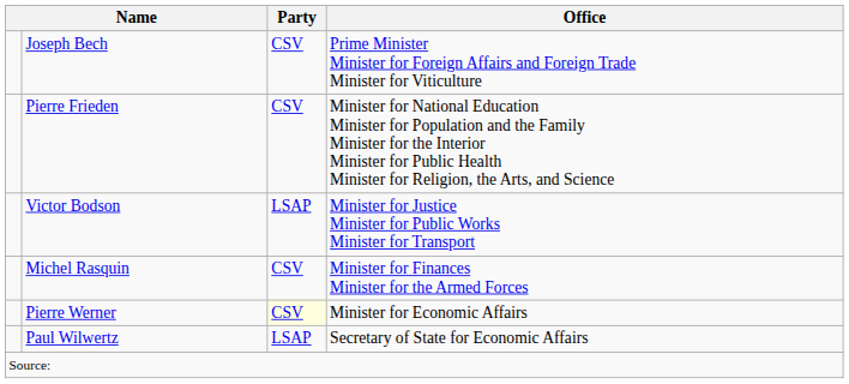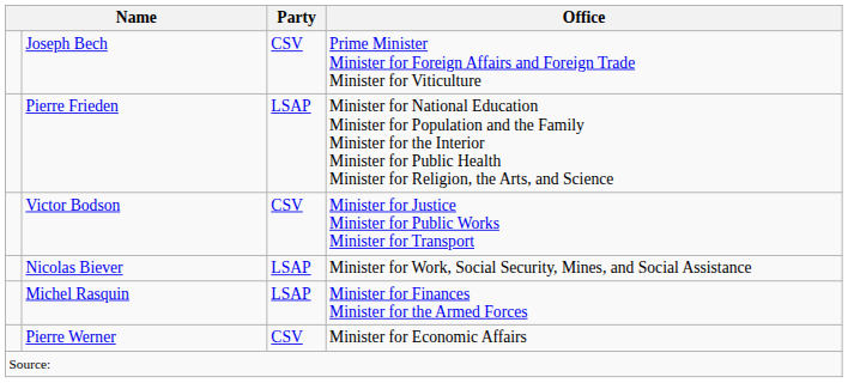Pierre Frieden | Party: CSV -> LSAP
Victor Bodson | Party: LSAP -> CSV
+ row: Nicolas Biever | LSAP | Minister for Work, Social Security, Mines, and Social Assistance
Michel Rasquin | Party: CSV -> LSAP
Pierre Werner | Party: lightyellow background -> no background
- row: Paul Wilwertz | LSAP | Secretary of State for Economic Affairs
